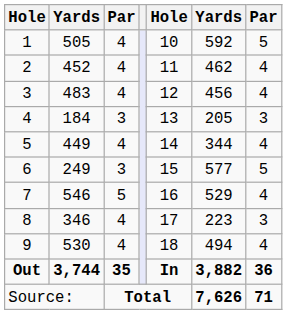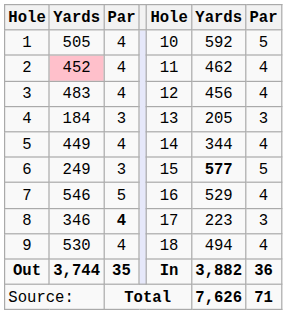2 | column 2: no background -> pink background
6 | column 6: normal -> bold
8 | column 3: normal -> bold
